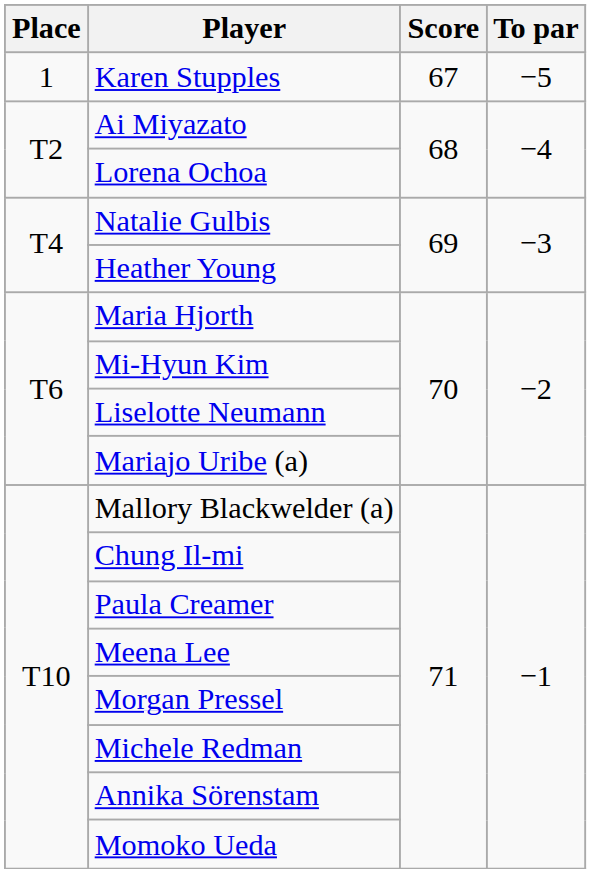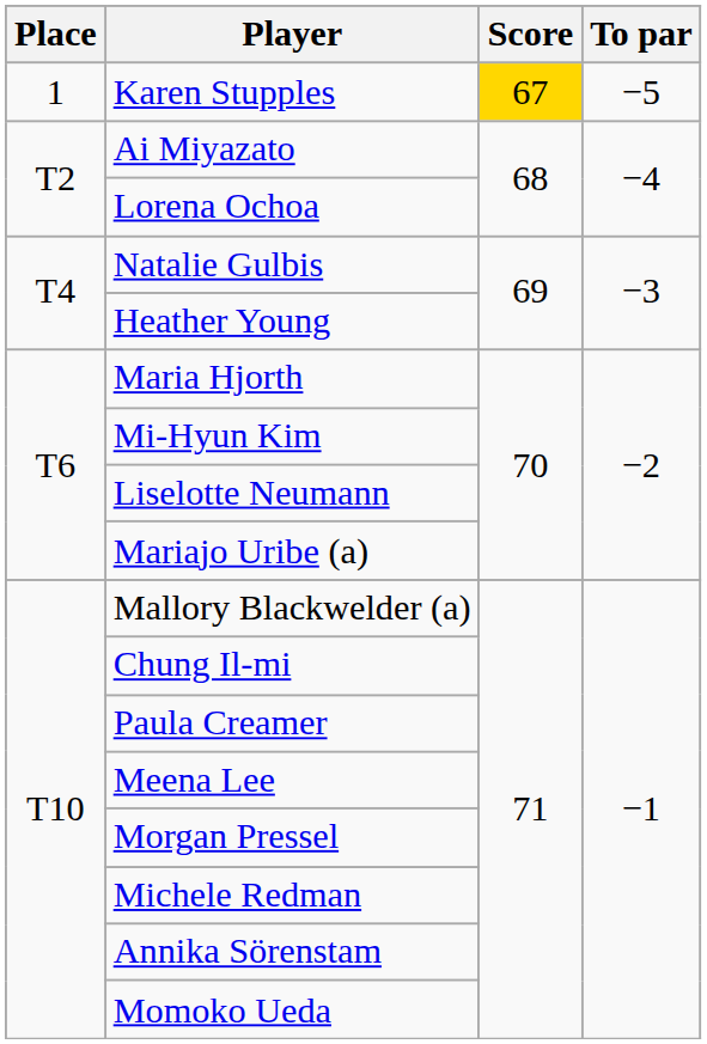Karen Stupples | Score: no background -> gold background
